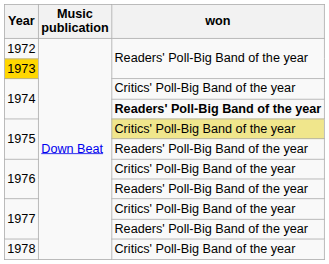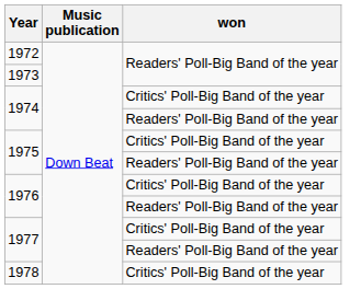1973 | Year: gold background -> no background
1974 / Readers' Poll-Big Band of the year | won: bold -> normal
1975 / Critics' Poll-Big Band of the year | won: khaki background -> no background
